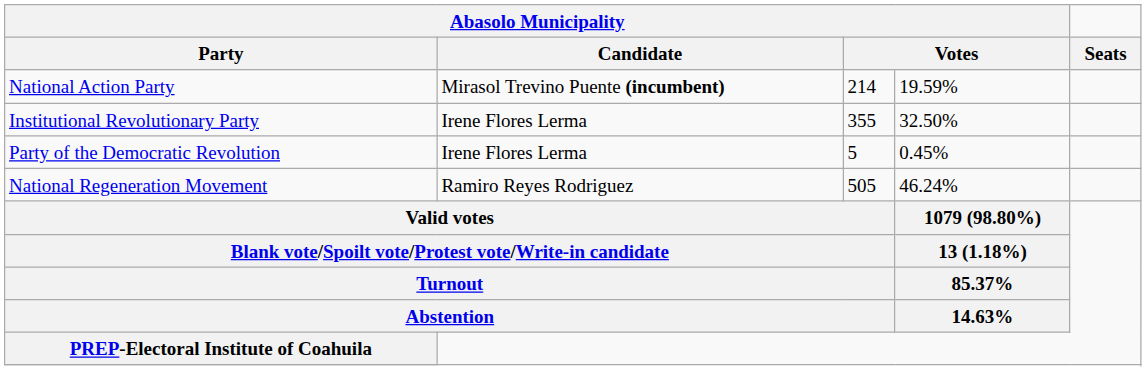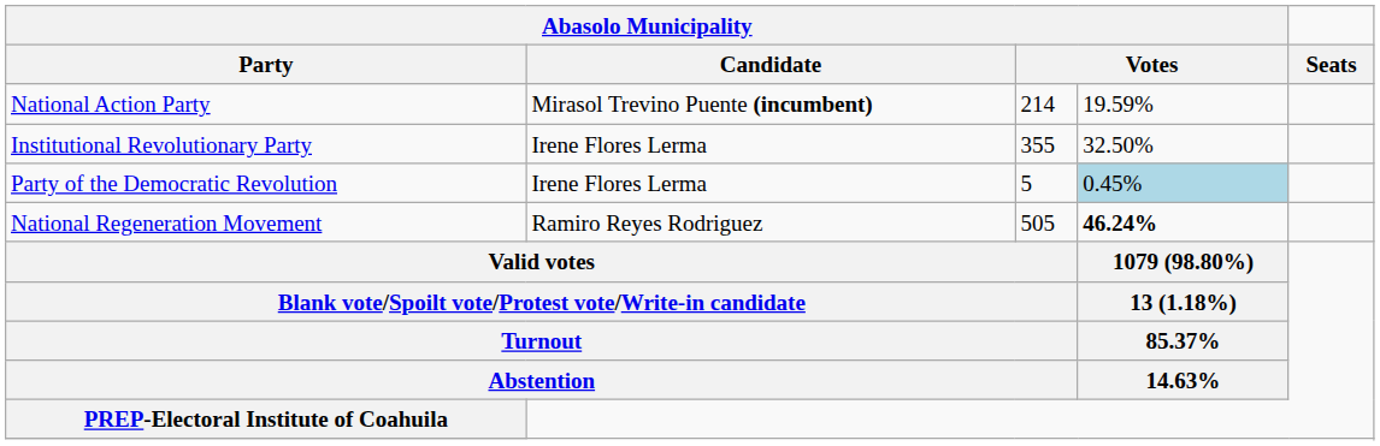Party of the Democratic Revolution | column 4: no background -> lightblue background
National Regeneration Movement | column 4: normal -> bold
